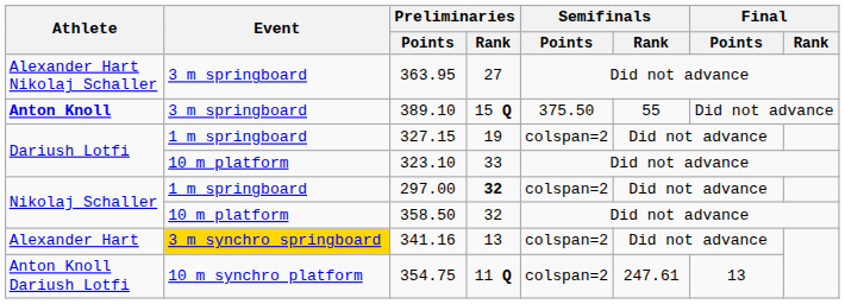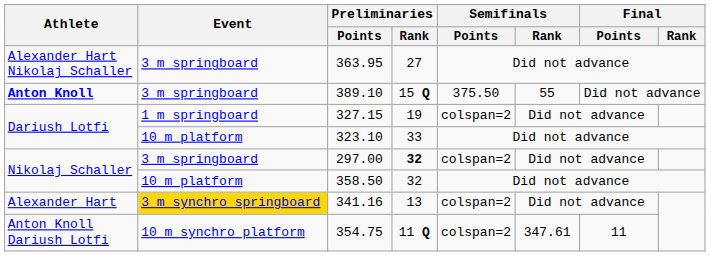297.00 | Event: 1 m springboard -> 3 m springboard
354.75 | Semifinals / Rank: 247.61 -> 347.61
354.75 | Final / Points: 13 -> 11
